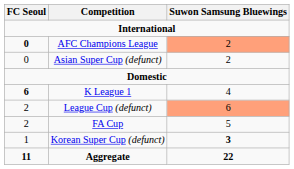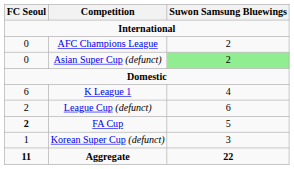AFC Champions League | FC Seoul: bold -> normal
AFC Champions League | Suwon Samsung Bluewings: lightsalmon background -> no background
Asian Super Cup (defunct) | Suwon Samsung Bluewings: no background -> lightgreen background
K League 1 | FC Seoul: bold -> normal
League Cup (defunct) | Suwon Samsung Bluewings: lightsalmon background -> no background
FA Cup | FC Seoul: normal -> bold
Korean Super Cup (defunct) | Suwon Samsung Bluewings: bold -> normal
